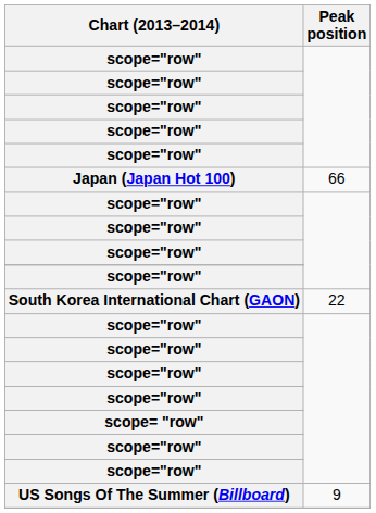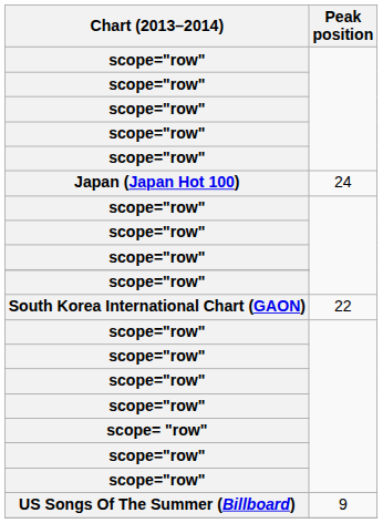Japan (Japan Hot 100) | Peak position: 66 -> 24
